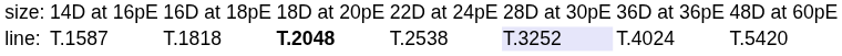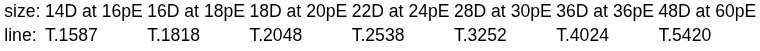line: | column 4: bold -> normal
line: | column 6: lavender background -> no background
